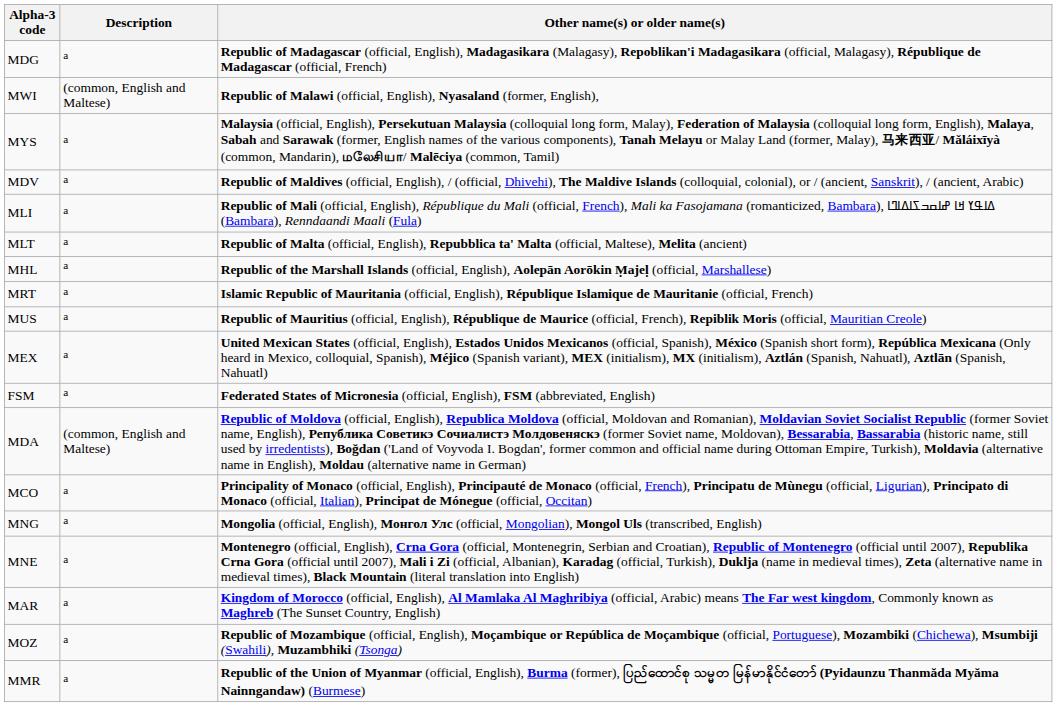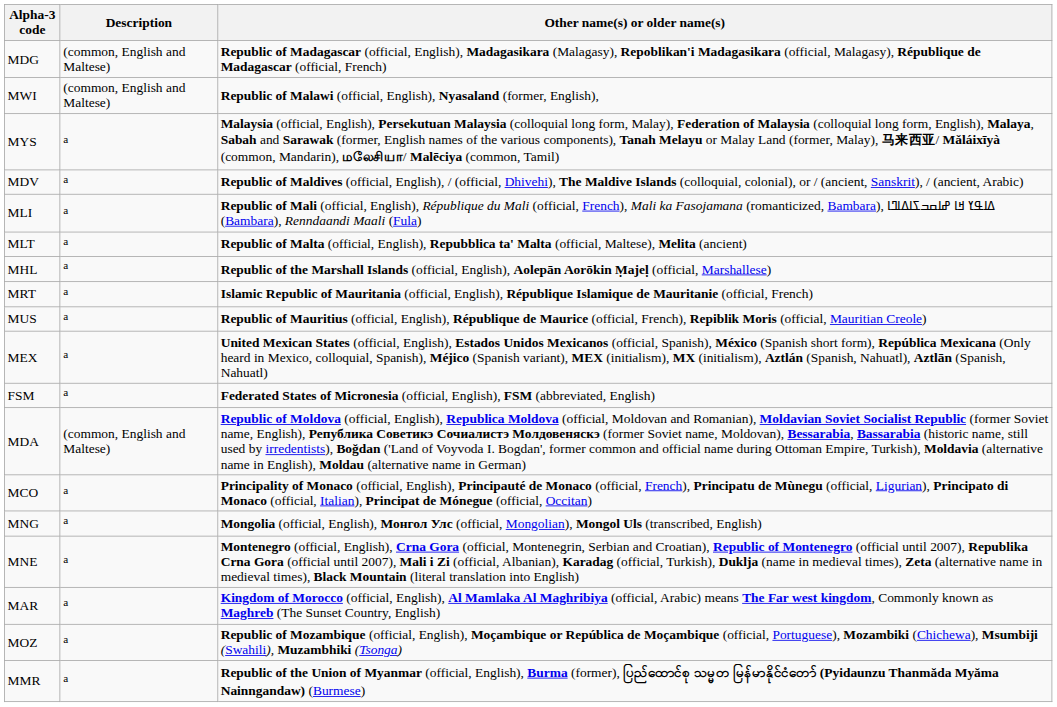MDG | Description: a -> (common, English and Maltese)
